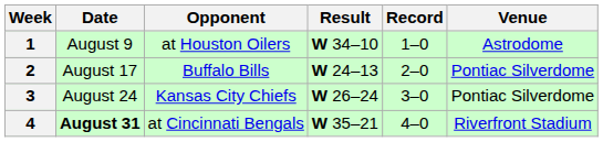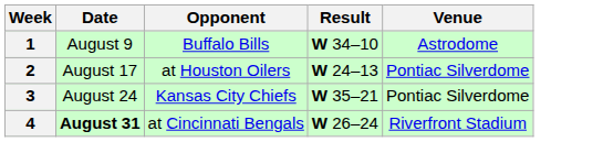- column: Record | 1–0 | 2–0 | 3–0 | 4–0
1 | Opponent: at Houston Oilers -> Buffalo Bills
2 | Opponent: Buffalo Bills -> at Houston Oilers
3 | Result: W 26–24 -> W 35–21
4 | Result: W 35–21 -> W 26–24
